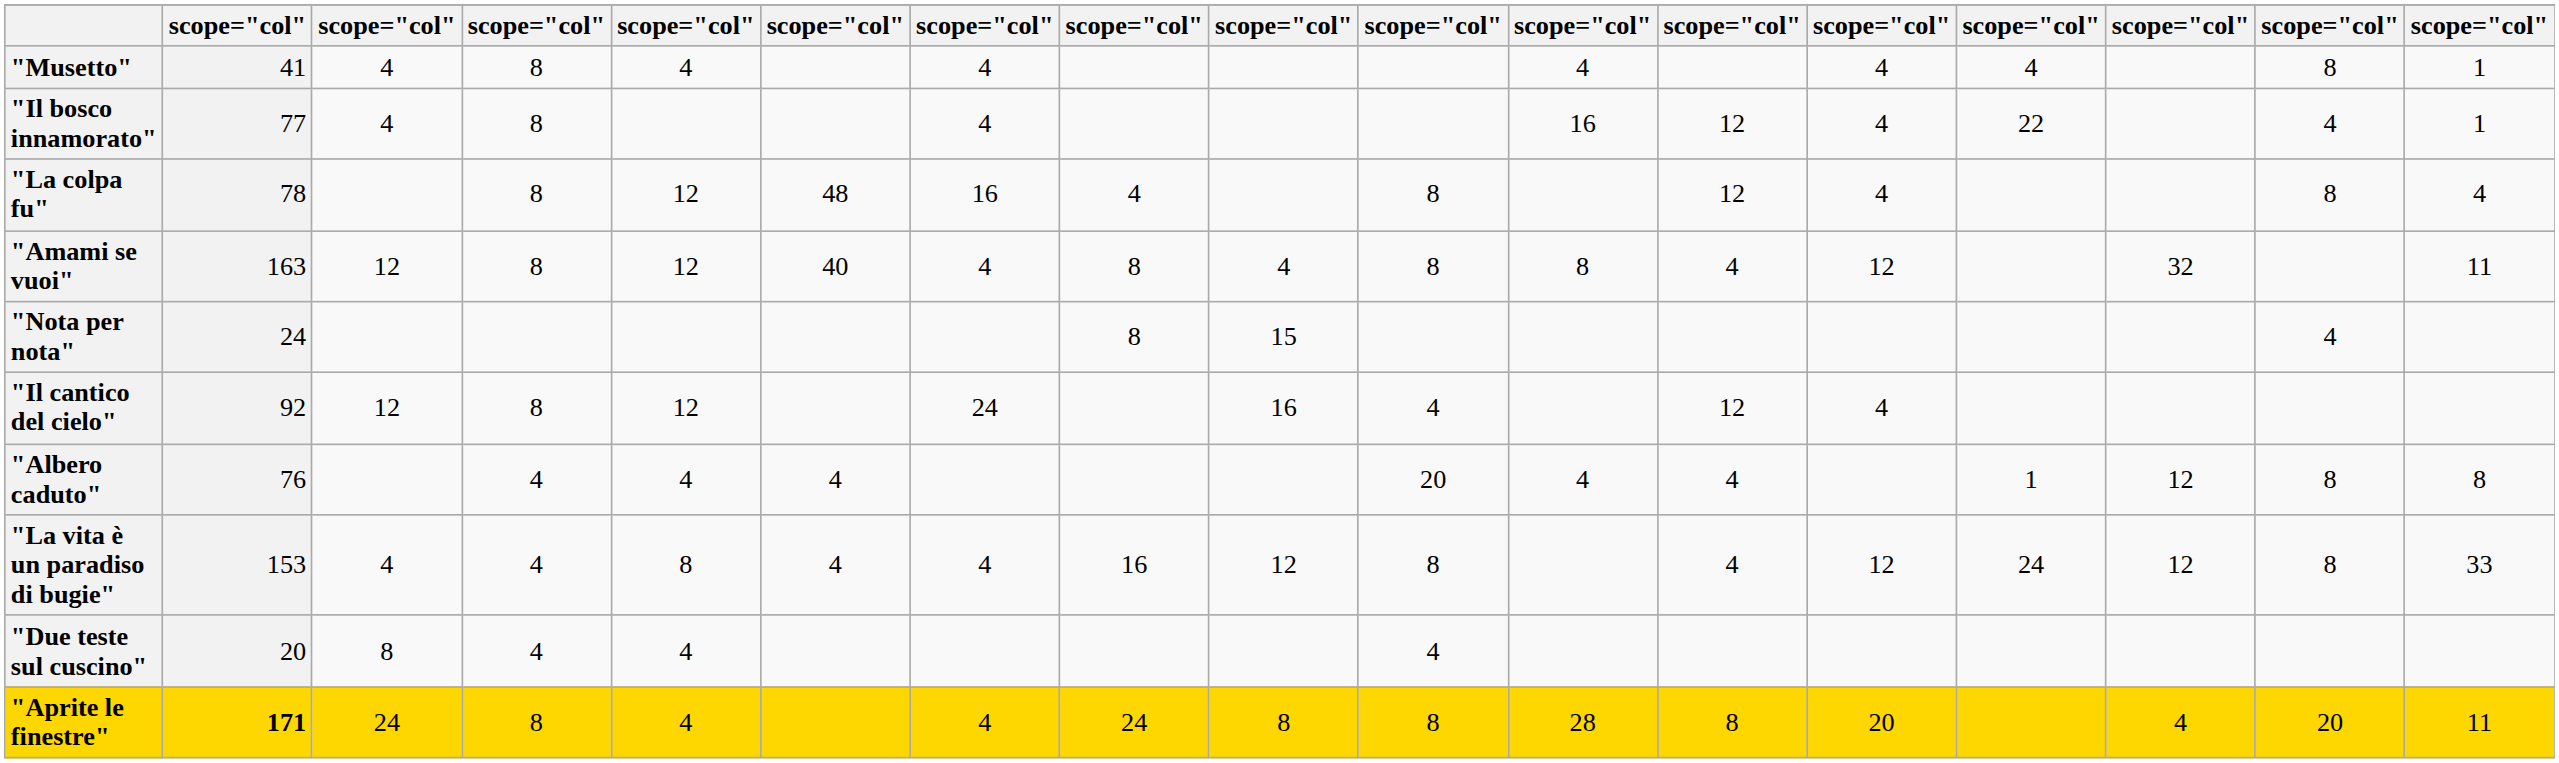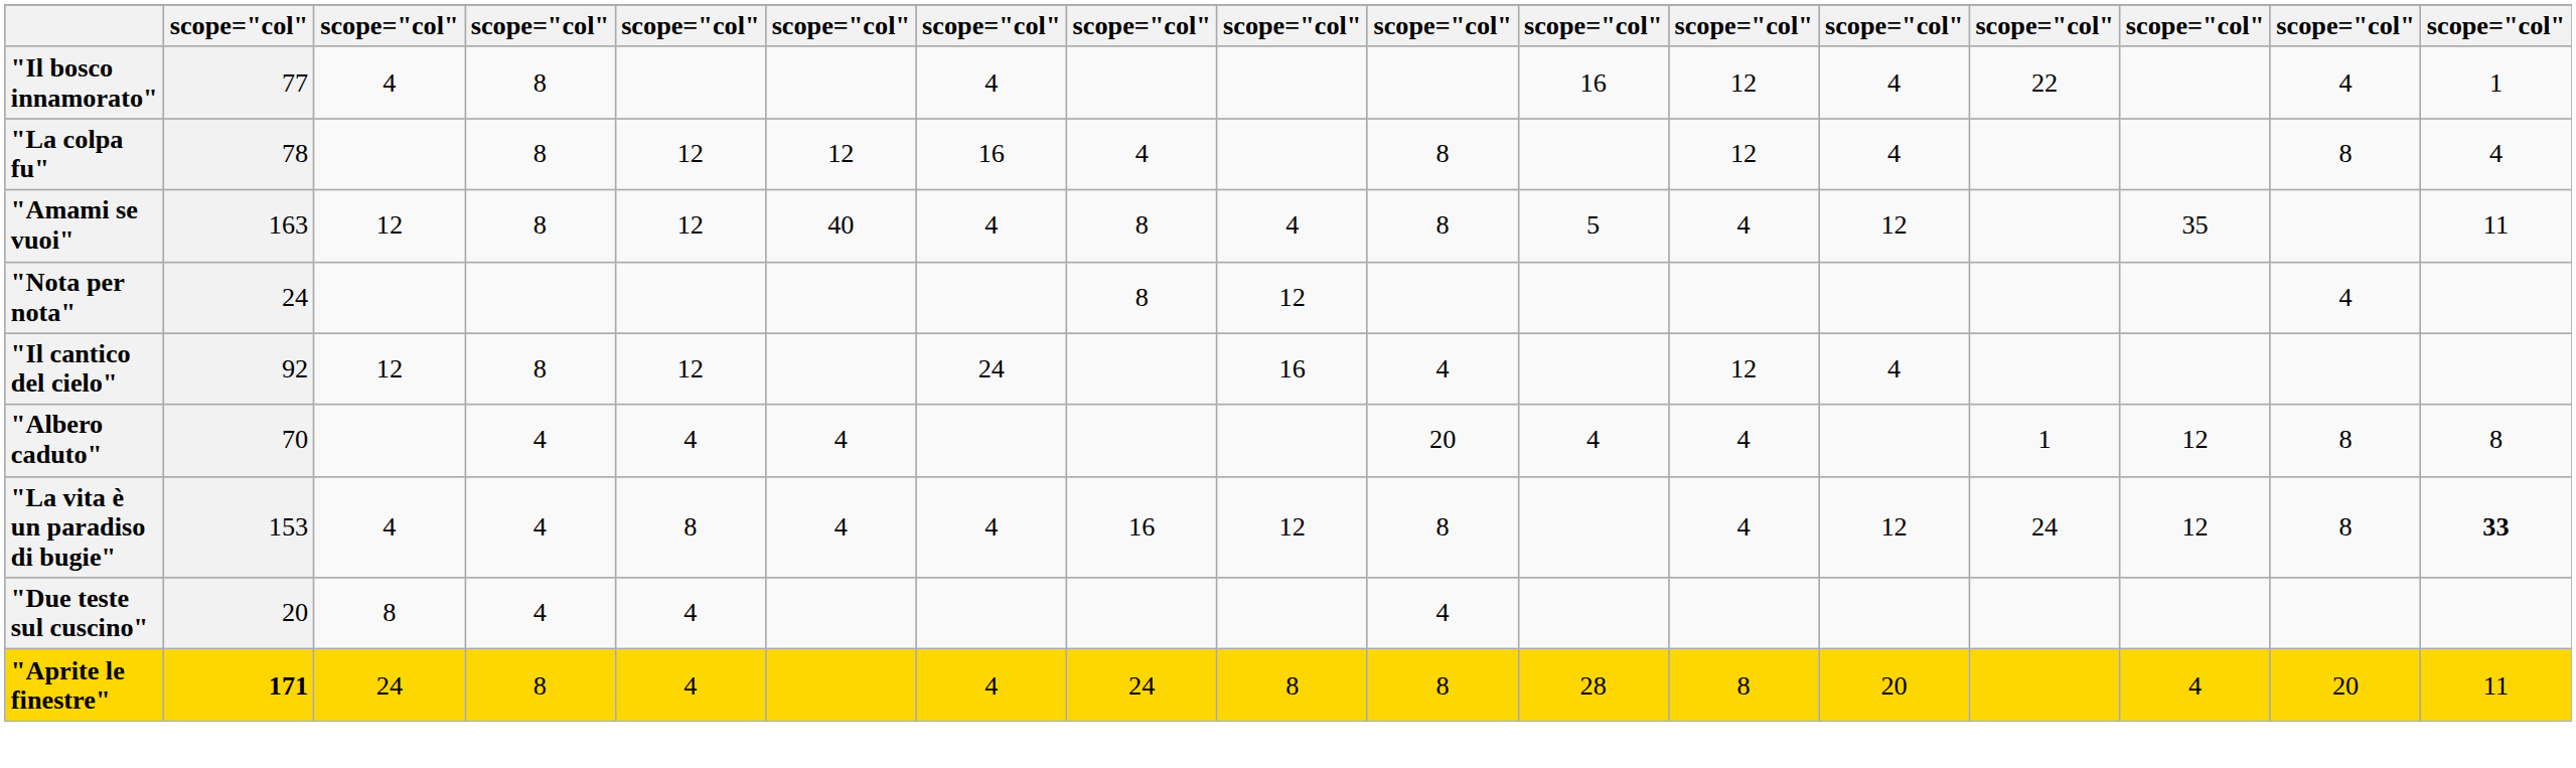- row: "Musetto" | 41 | 4 | 8 | 4 | 4 | 4 | 4 | 4 | 8 | 1
"La colpa fu" | column 6: 48 -> 12
"Amami se vuoi" | column 11: 8 -> 5
"Amami se vuoi" | column 15: 32 -> 35
"Nota per nota" | column 9: 15 -> 12
"Albero caduto" | column 2: 76 -> 70
"La vita è un paradiso di bugie" | column 17: normal -> bold
